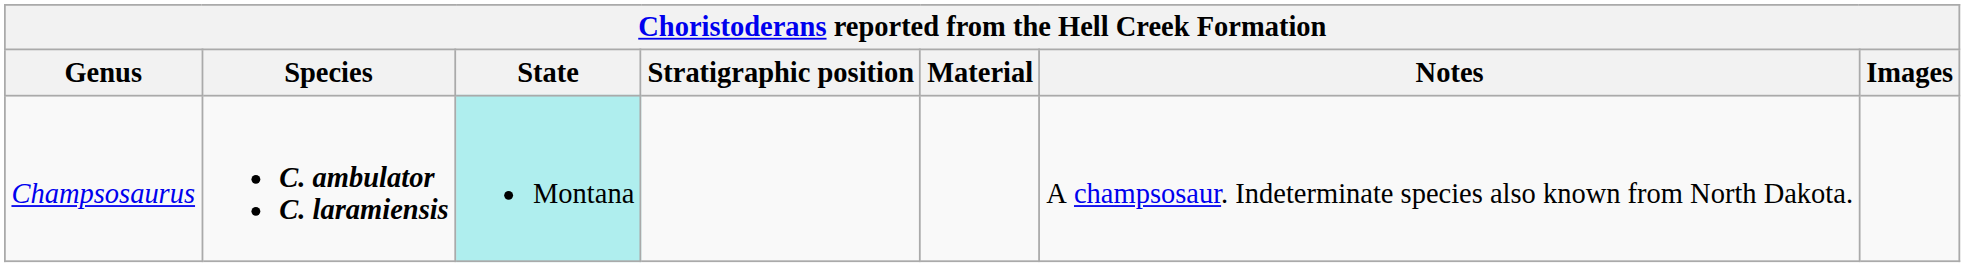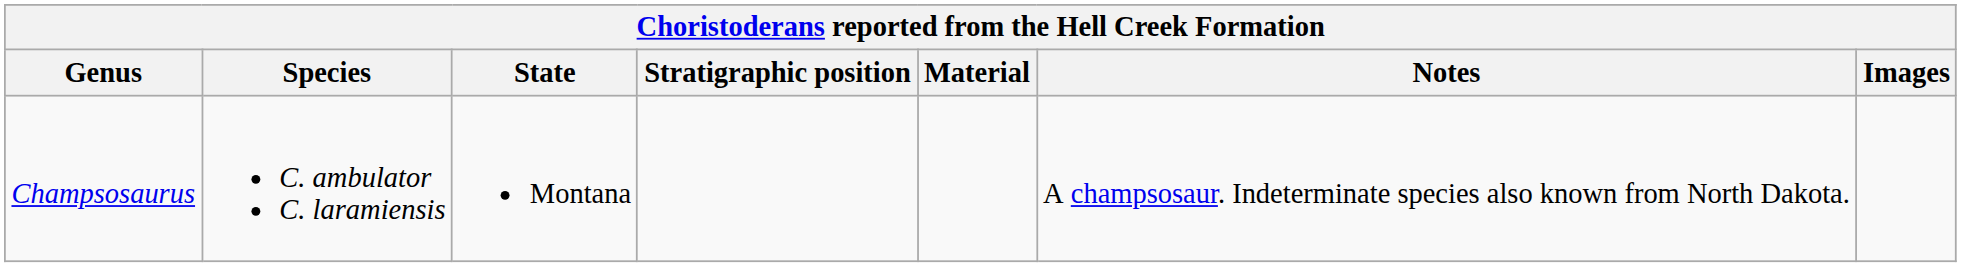Champsosaurus | Species: bold -> normal
Champsosaurus | State: paleturquoise background -> no background
